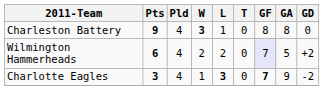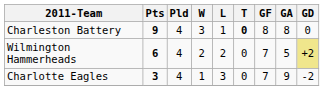Charleston Battery | W: bold -> normal
Charleston Battery | T: normal -> bold
Wilmington Hammerheads | GF: lavender background -> no background
Wilmington Hammerheads | GD: no background -> khaki background
Charlotte Eagles | L: bold -> normal
Charlotte Eagles | GF: bold -> normal
